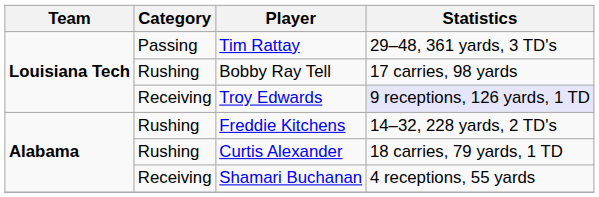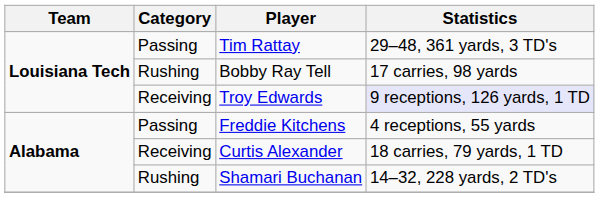Freddie Kitchens | Category: Rushing -> Passing
Freddie Kitchens | Statistics: 14–32, 228 yards, 2 TD's -> 4 receptions, 55 yards
Curtis Alexander | Category: Rushing -> Receiving
Shamari Buchanan | Category: Receiving -> Rushing
Shamari Buchanan | Statistics: 4 receptions, 55 yards -> 14–32, 228 yards, 2 TD's
